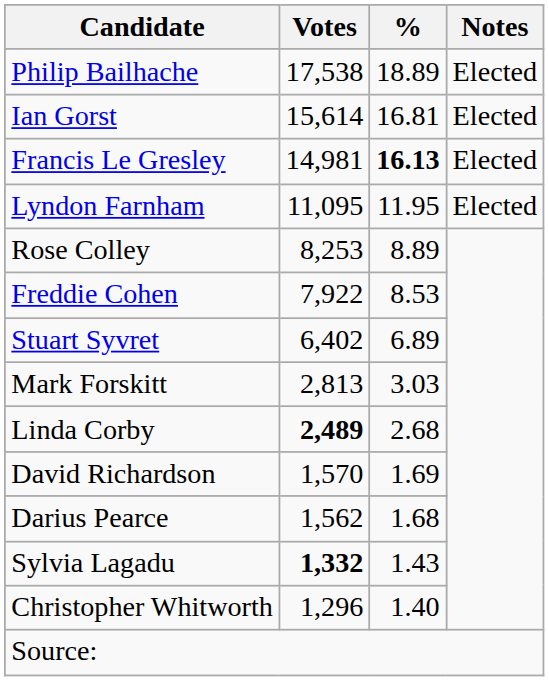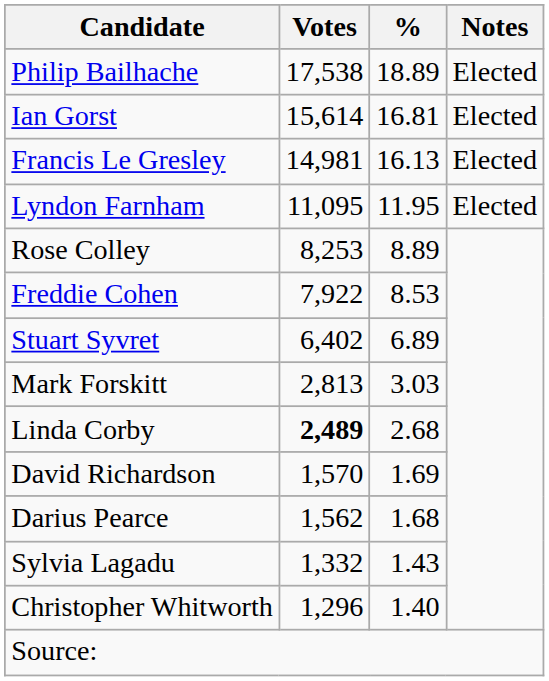Francis Le Gresley | %: bold -> normal
Sylvia Lagadu | Votes: bold -> normal
